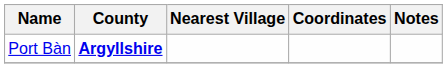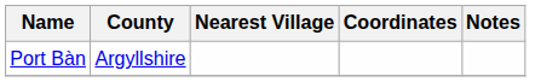Port Bàn | County: bold -> normal
